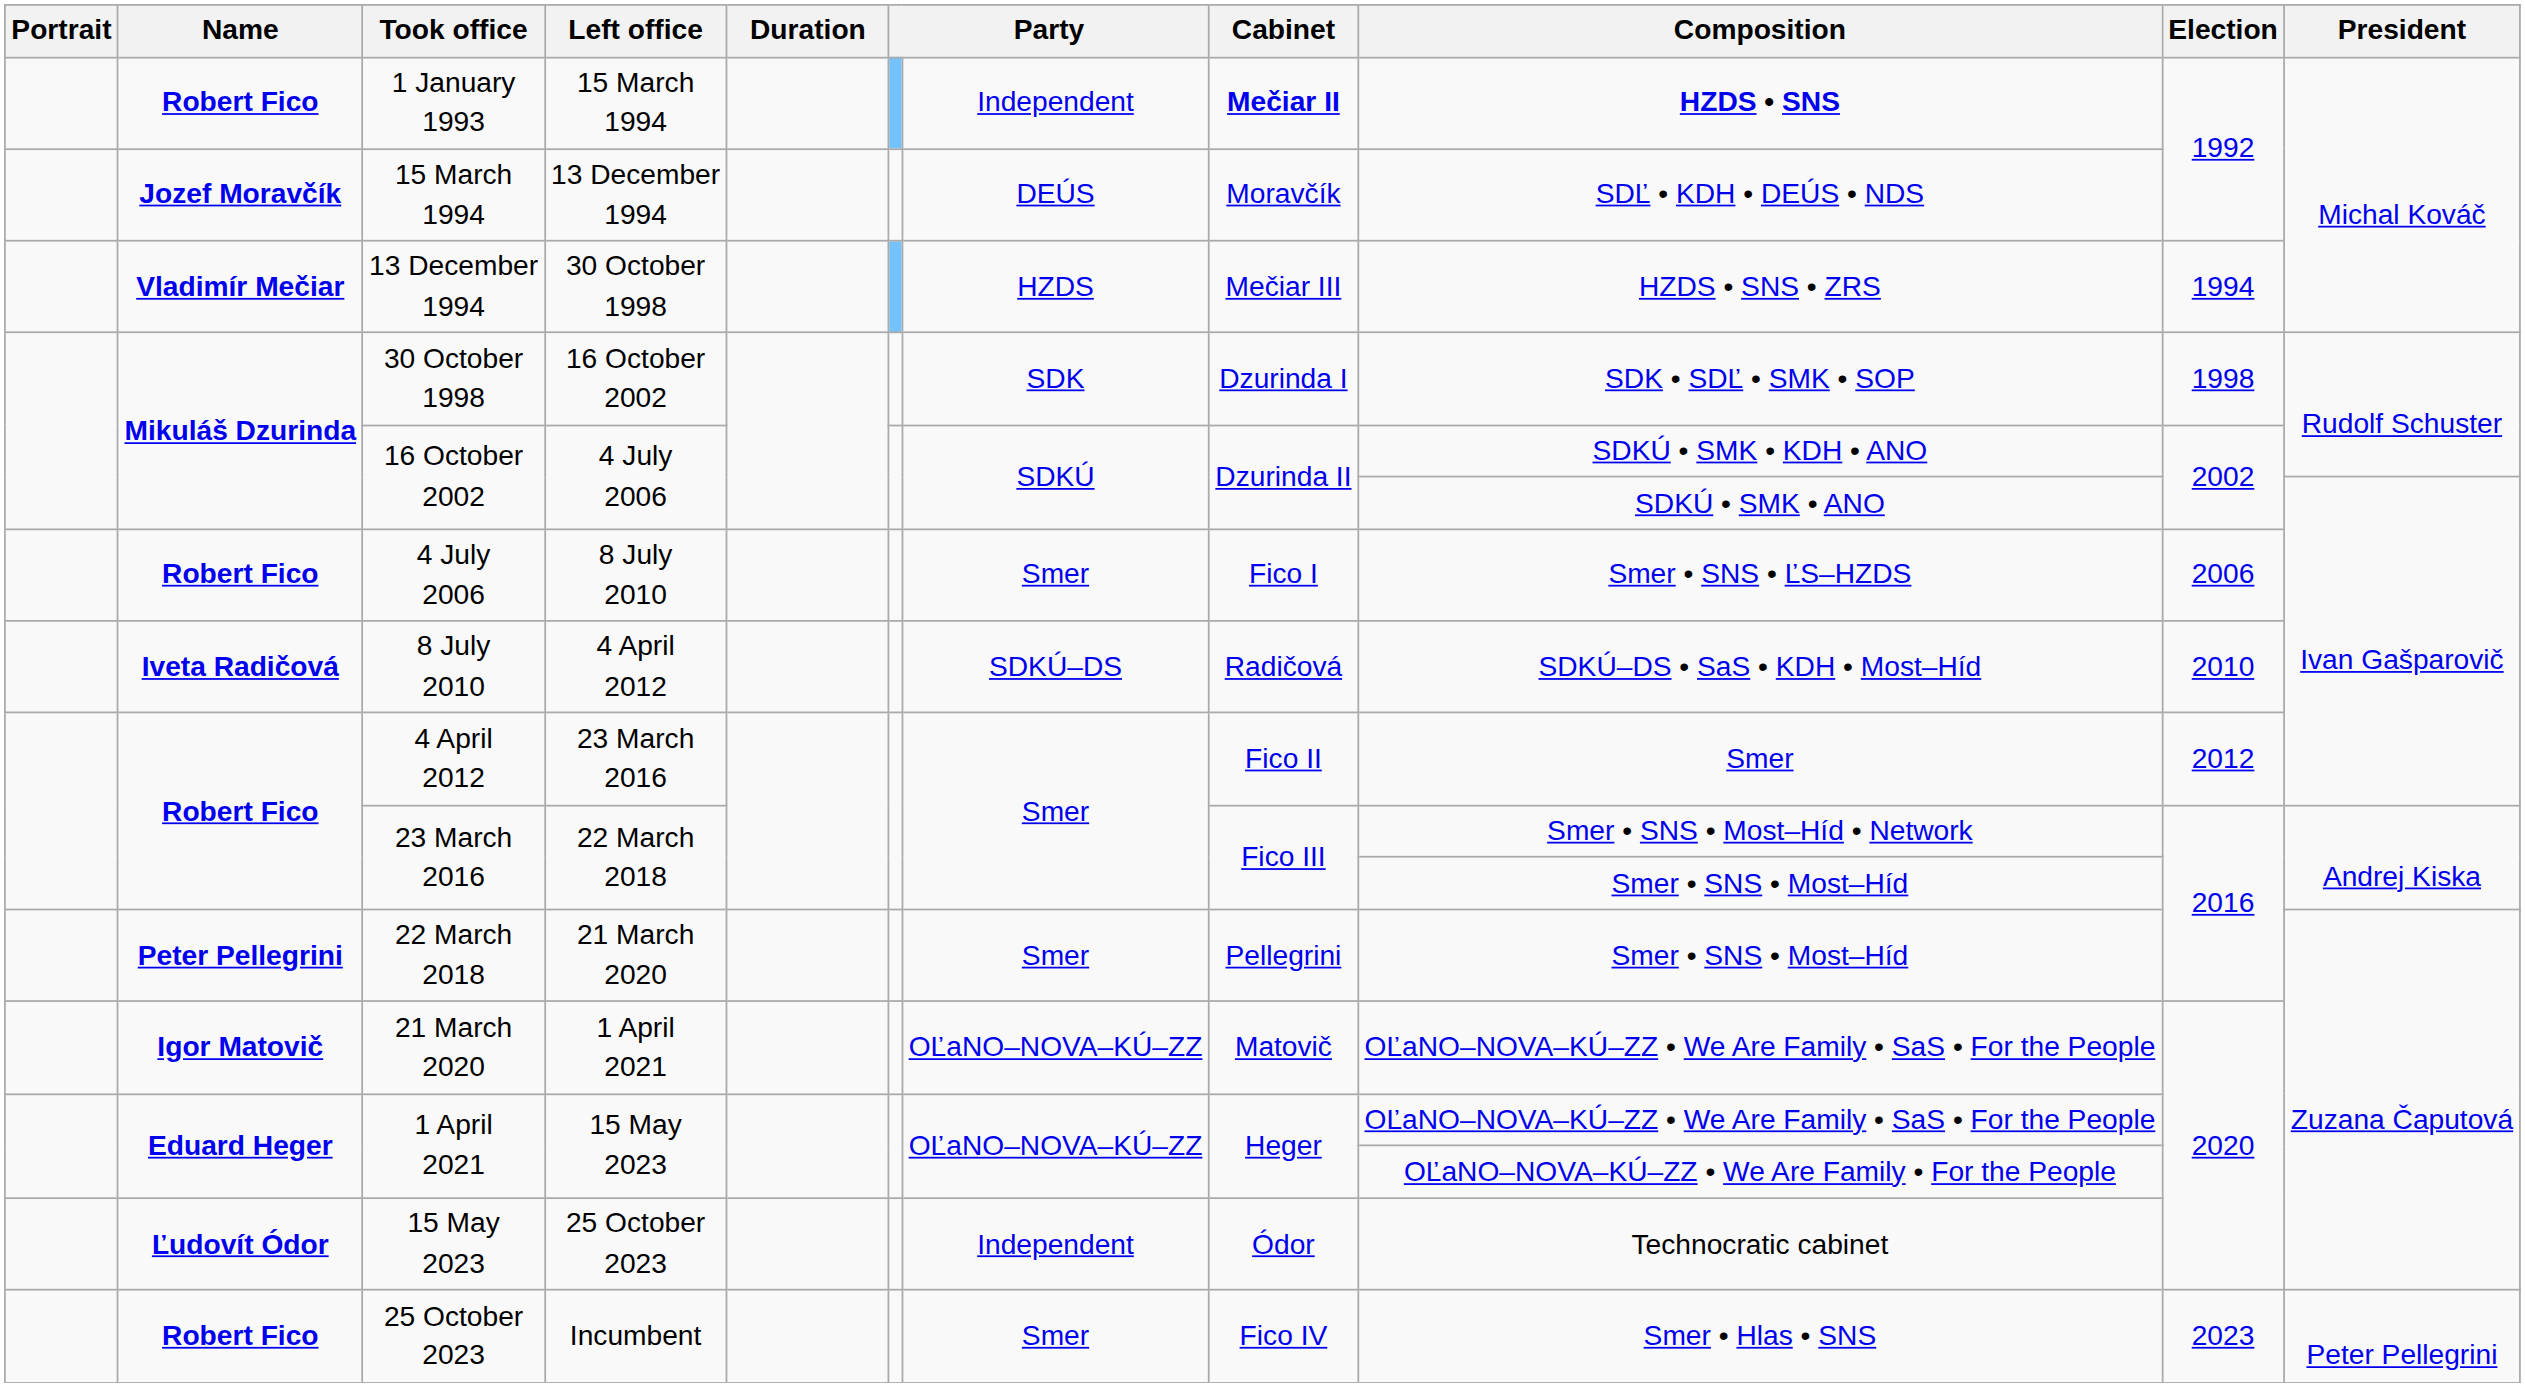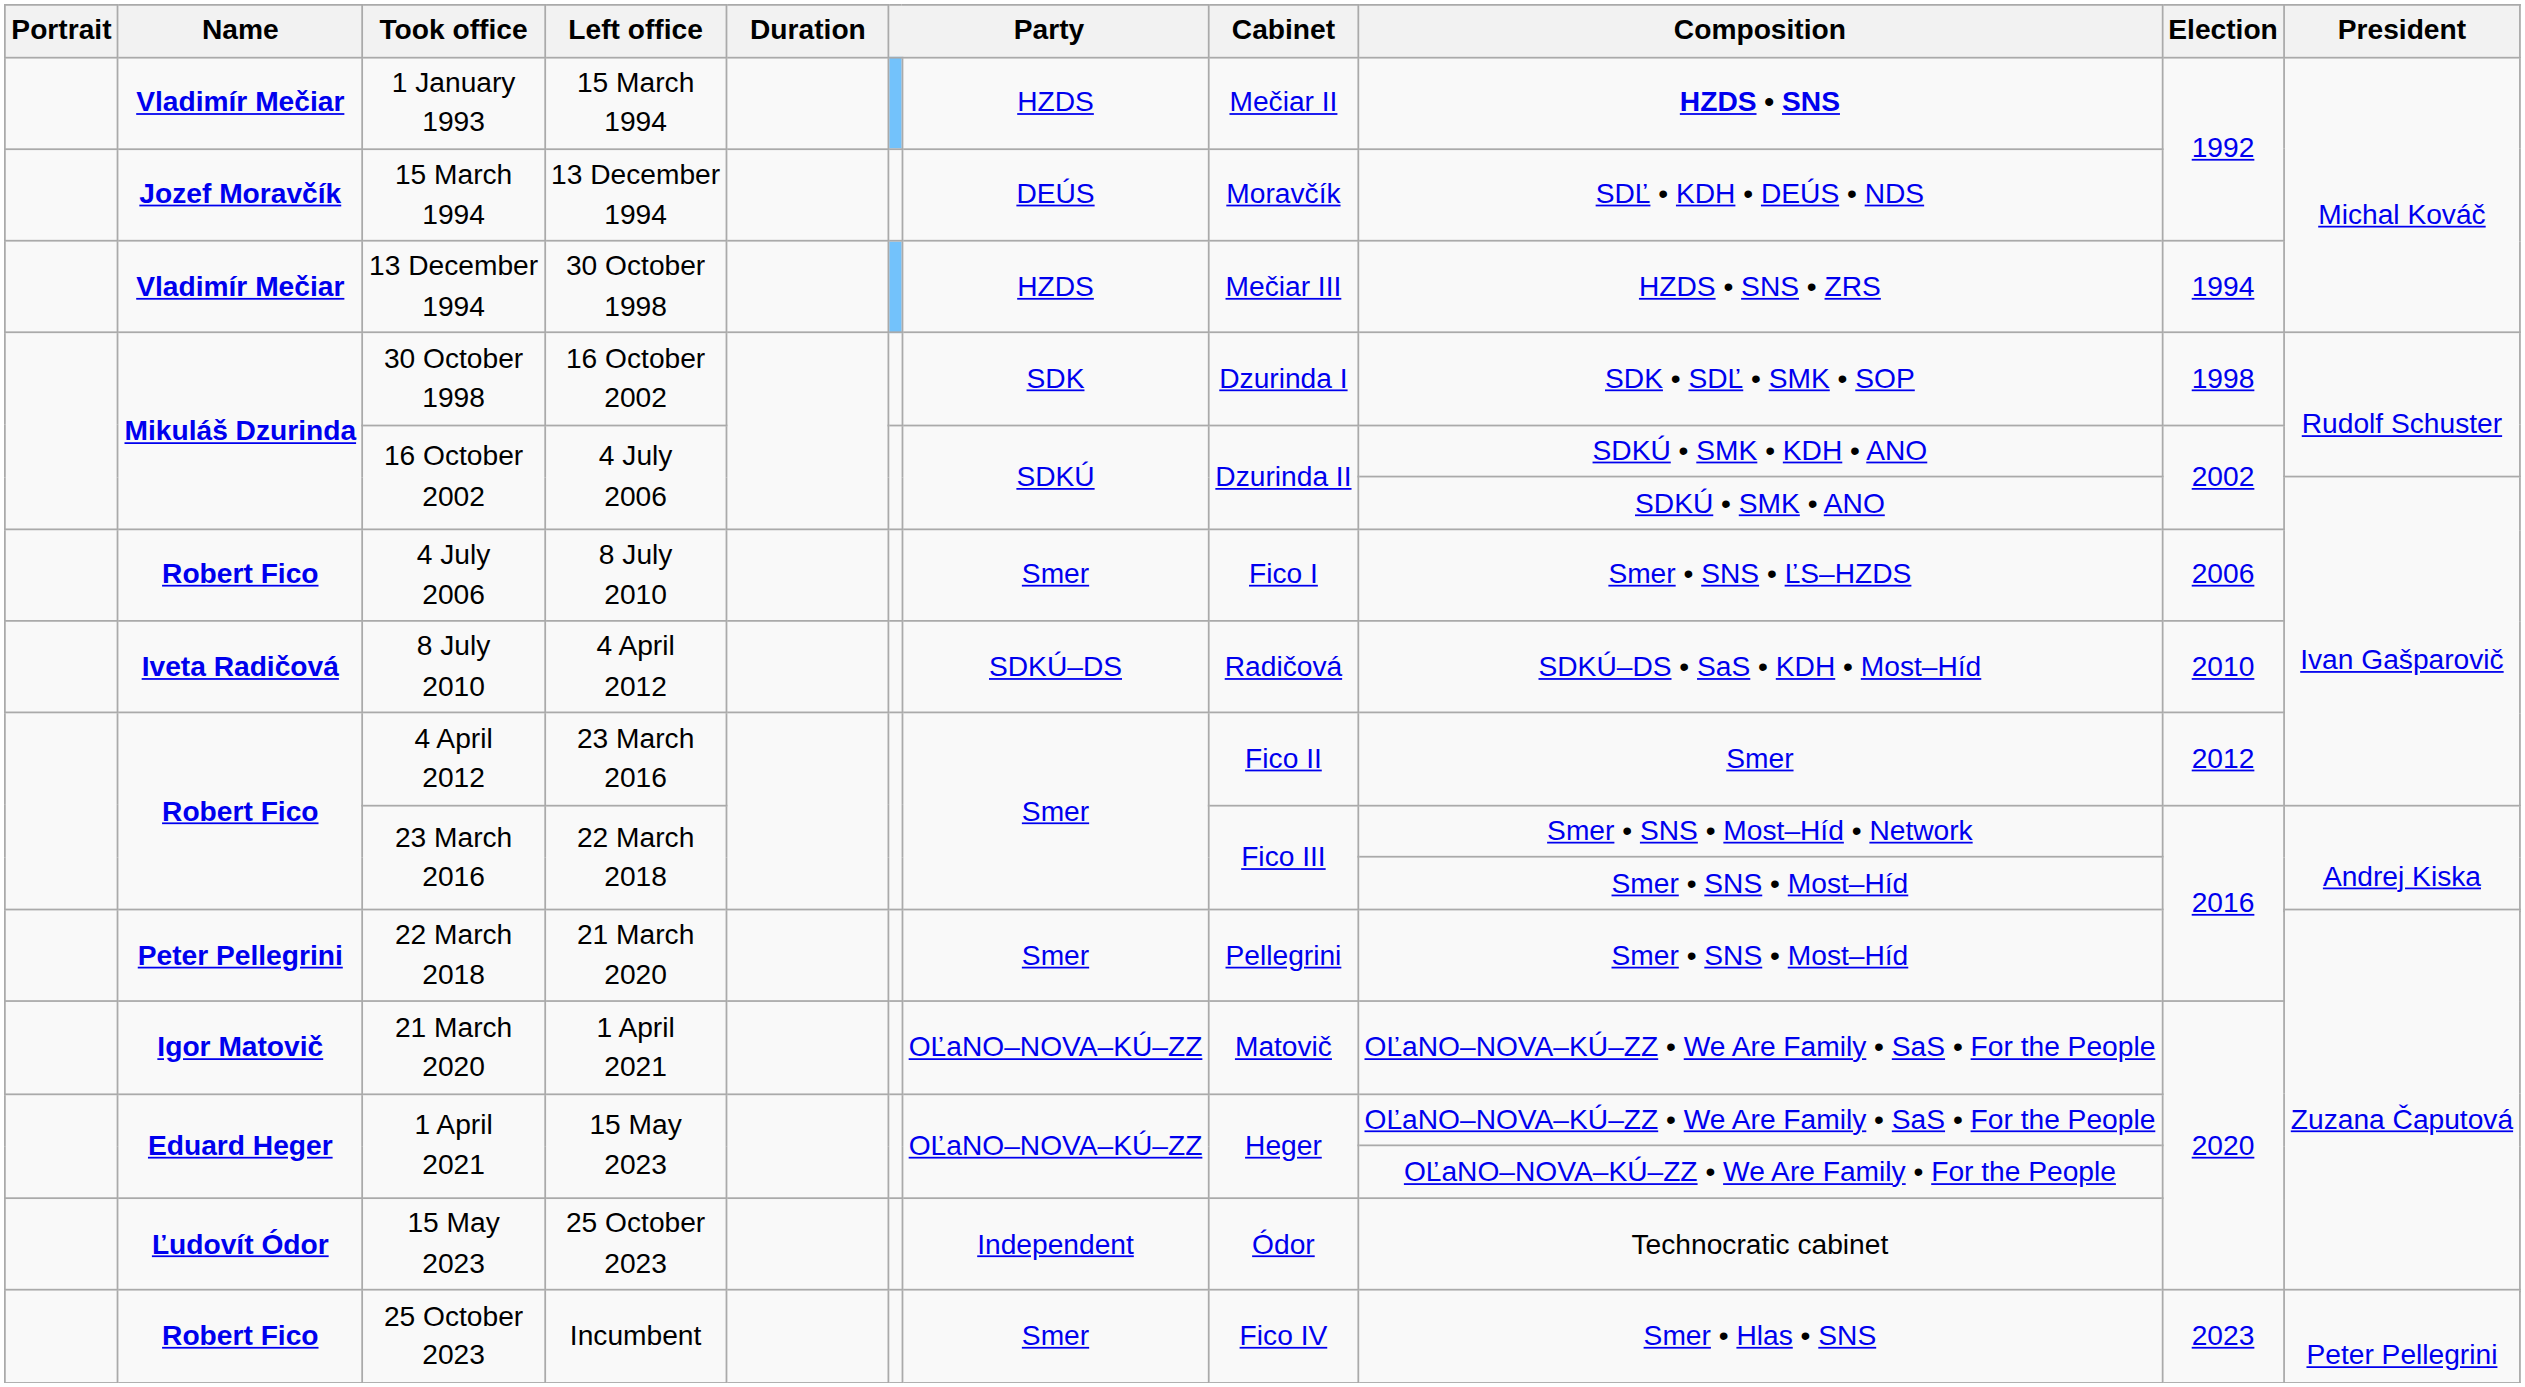1 January 1993 | Name: Robert Fico -> Vladimír Mečiar
1 January 1993 | column 7: Independent -> HZDS
1 January 1993 | Cabinet: bold -> normal
